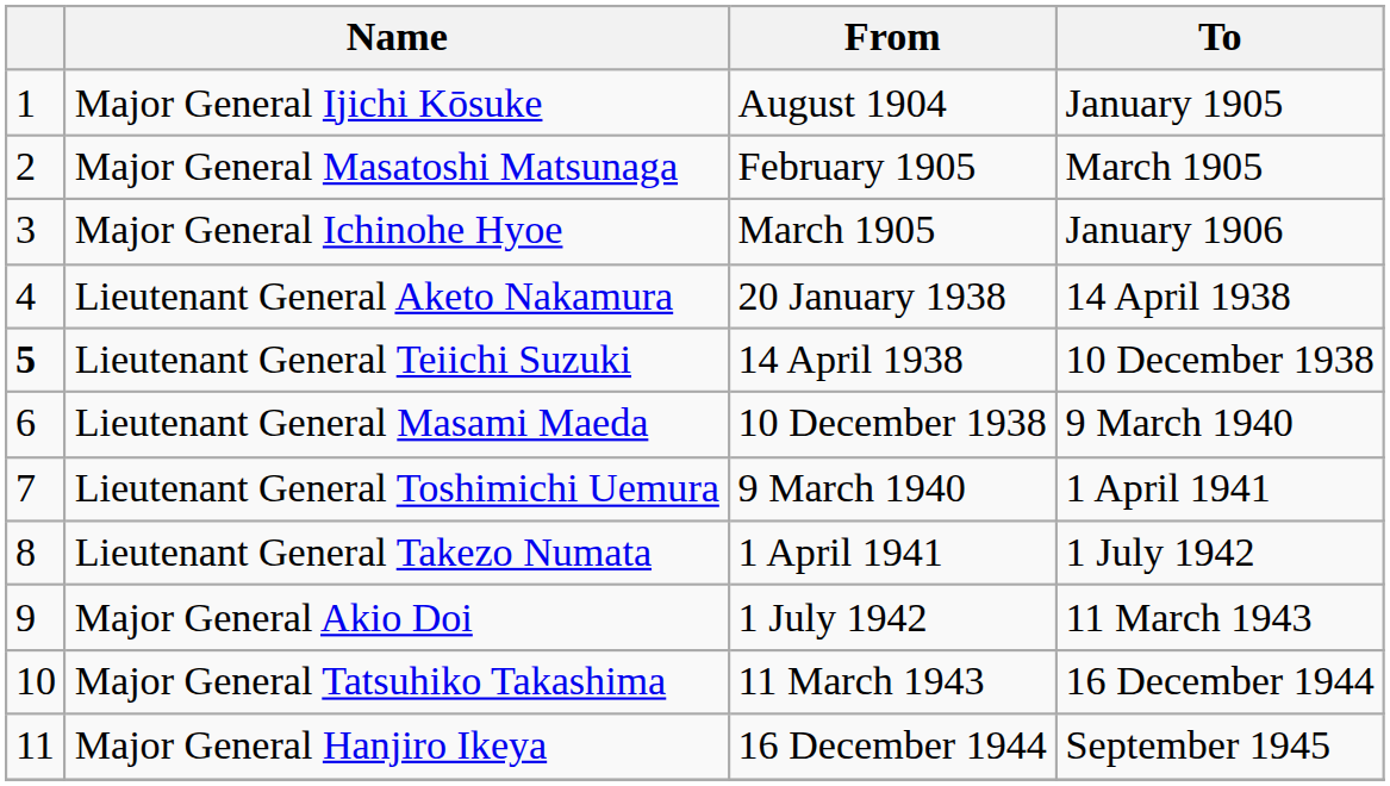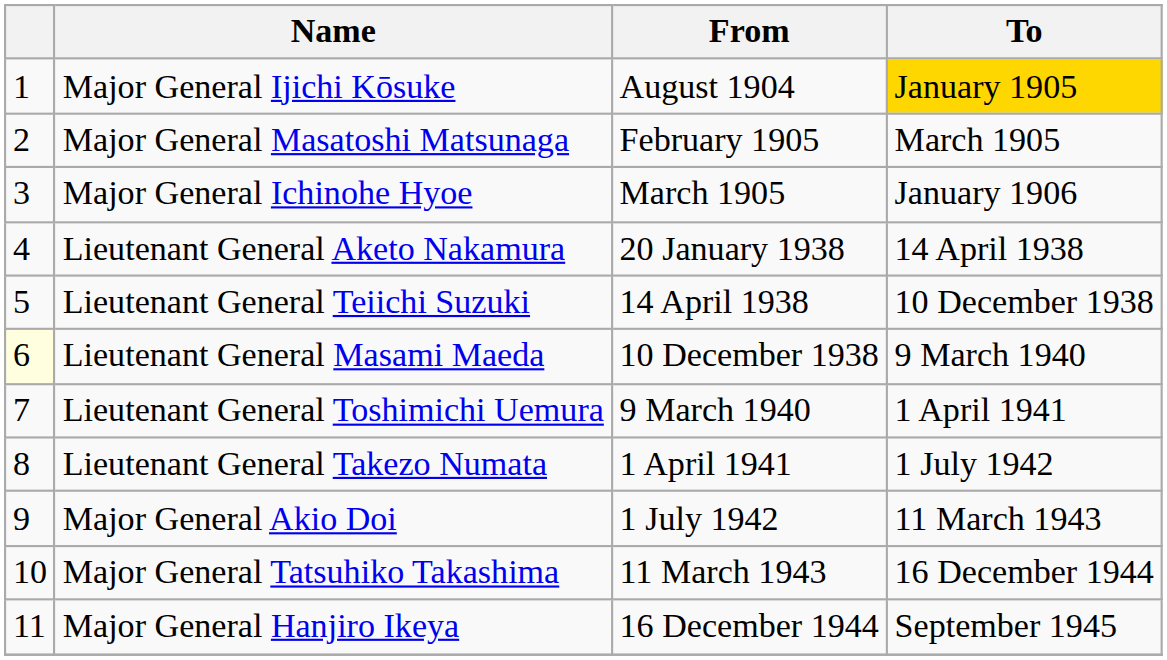Major General Ijichi Kōsuke | To: no background -> gold background
Lieutenant General Teiichi Suzuki | column 1: bold -> normal
Lieutenant General Masami Maeda | column 1: no background -> lightyellow background
